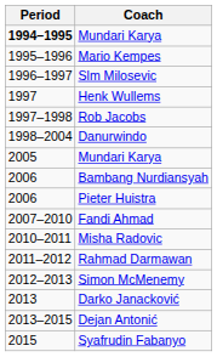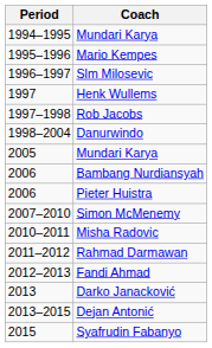row 2 | Period: bold -> normal
row 11 | Coach: Fandi Ahmad -> Simon McMenemy
row 14 | Coach: Simon McMenemy -> Fandi Ahmad
